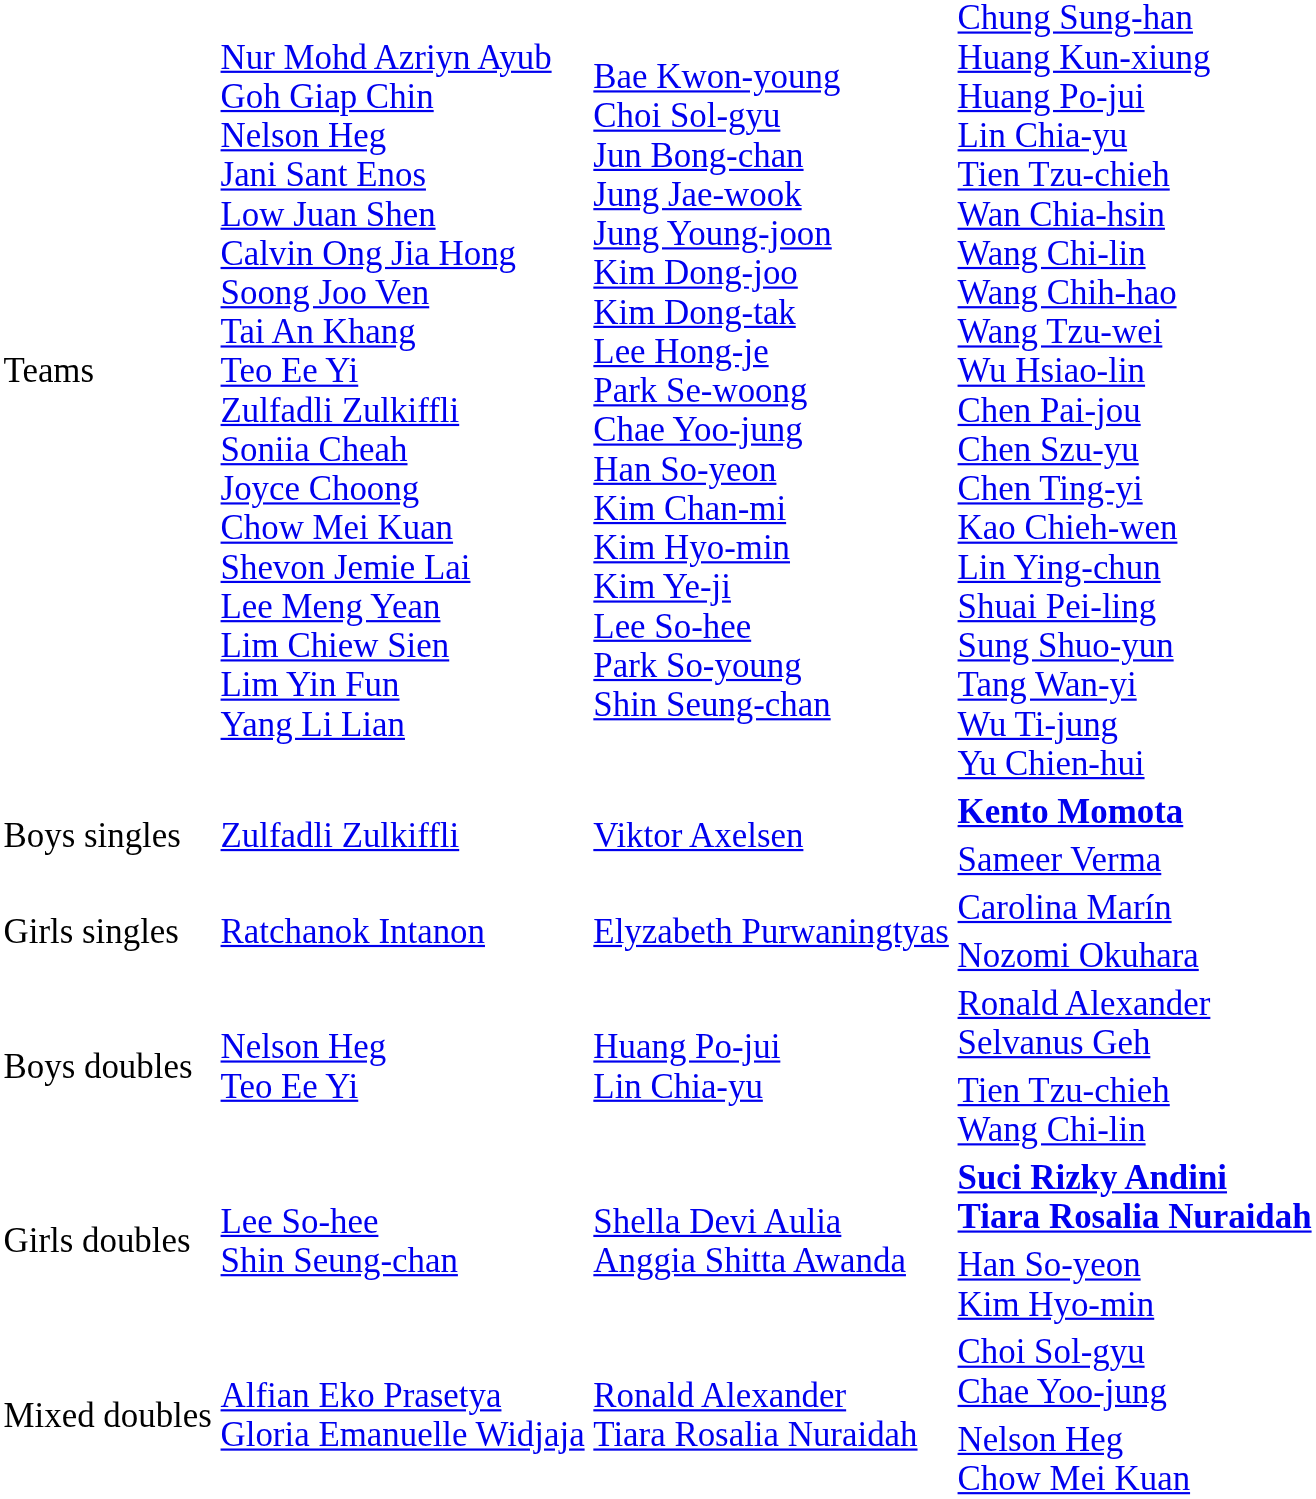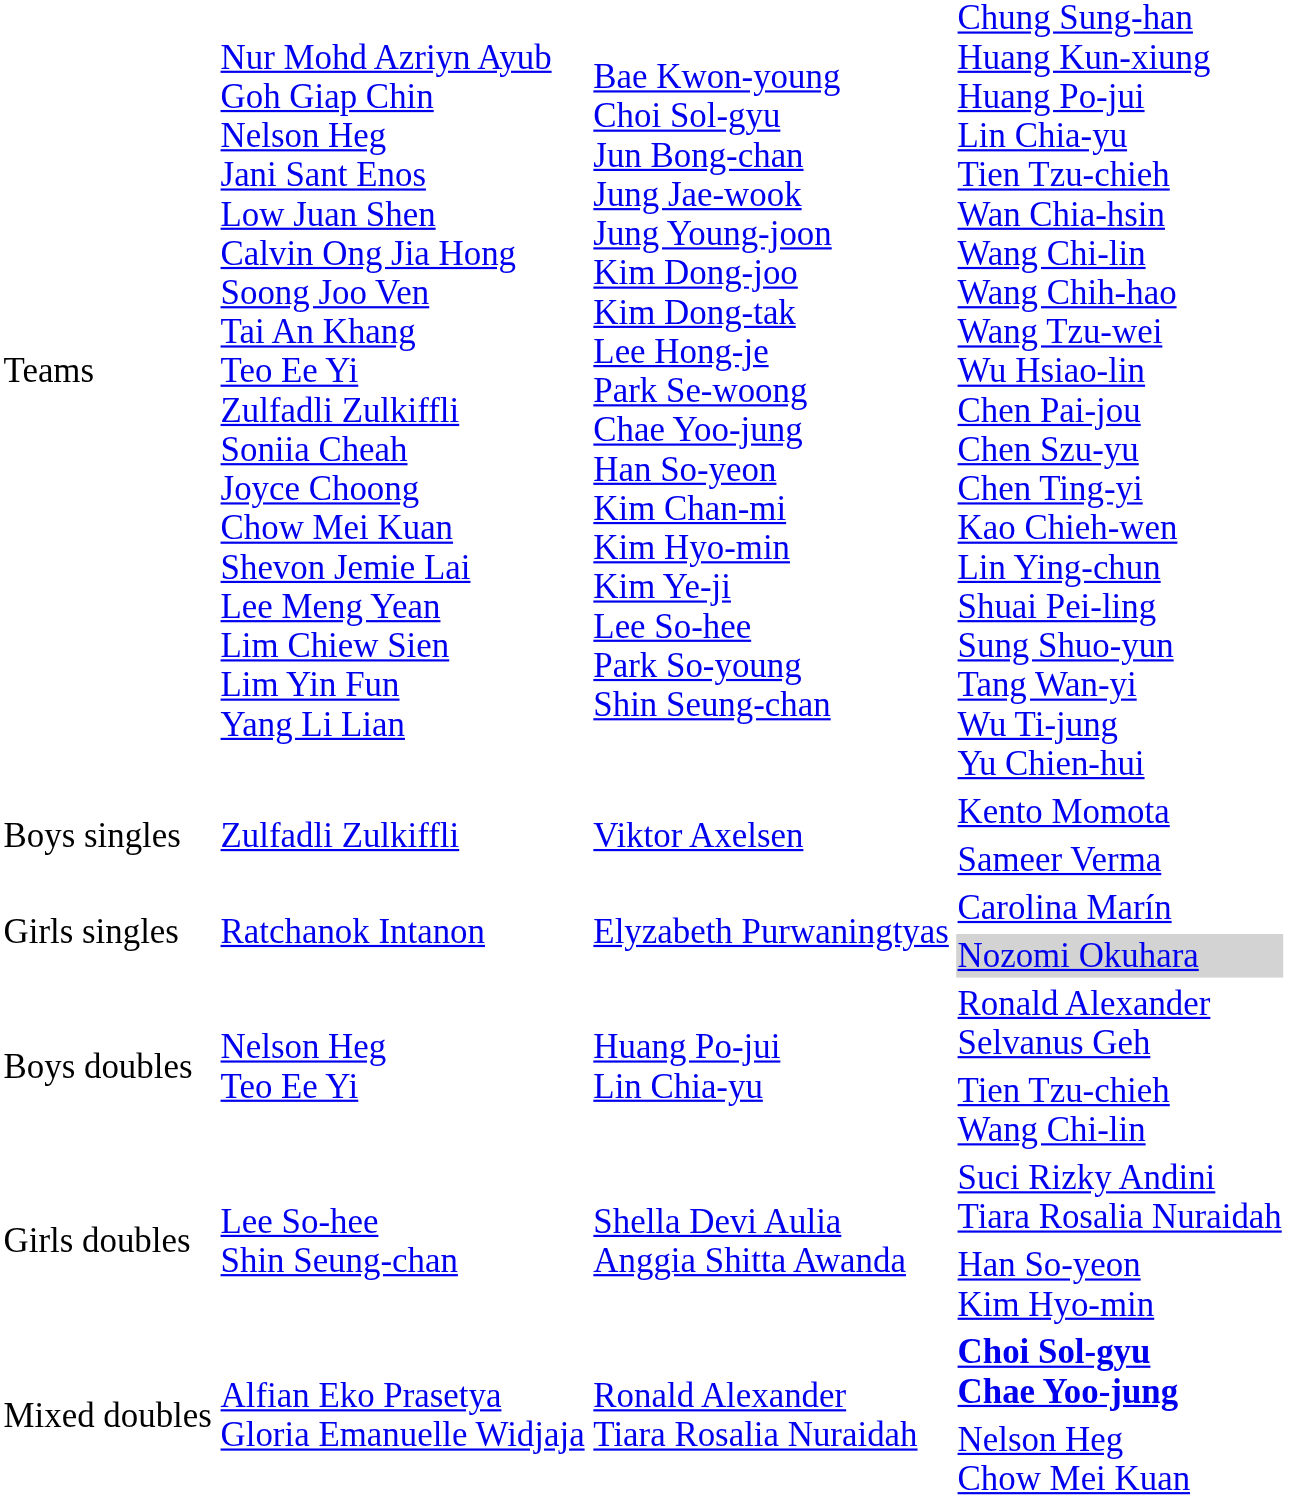Kento Momota | column 4: bold -> normal
Nozomi Okuhara | column 4: no background -> lightgrey background
Suci Rizky Andini Tiara Rosalia Nuraidah | column 4: bold -> normal
Choi Sol-gyu Chae Yoo-jung | column 4: normal -> bold
